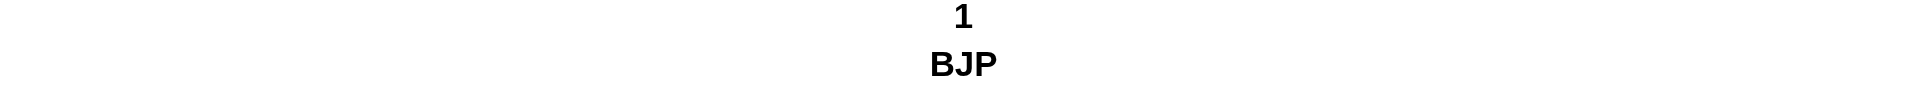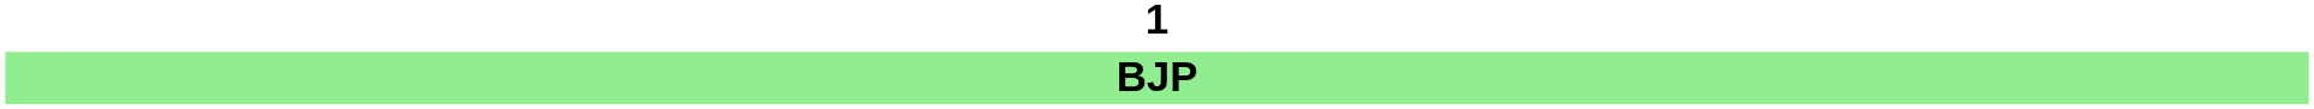row 2 | column 1: no background -> lightgreen background
